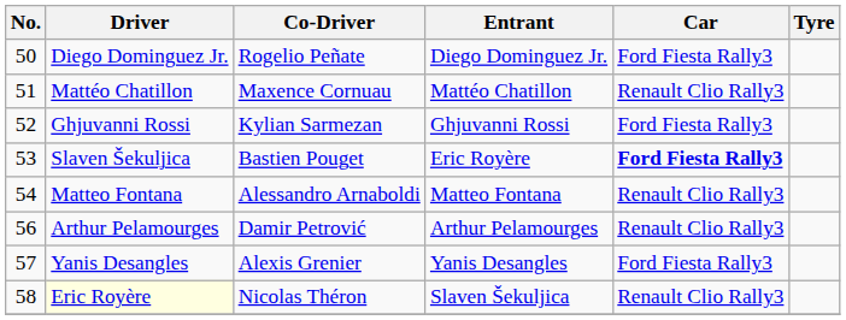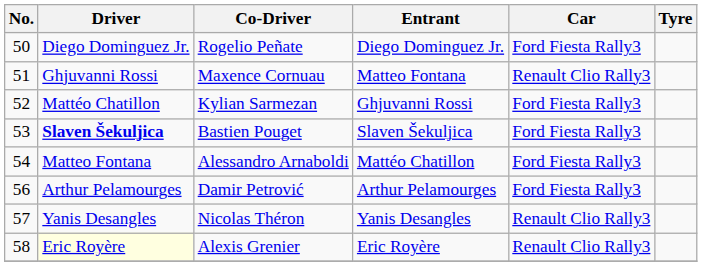row 3 | Driver: Mattéo Chatillon -> Ghjuvanni Rossi
row 3 | Entrant: Mattéo Chatillon -> Matteo Fontana
row 4 | Driver: Ghjuvanni Rossi -> Mattéo Chatillon
row 5 | Driver: normal -> bold
row 5 | Entrant: Eric Royère -> Slaven Šekuljica
row 5 | Car: bold -> normal
row 6 | Entrant: Matteo Fontana -> Mattéo Chatillon
row 6 | Car: Renault Clio Rally3 -> Ford Fiesta Rally3
row 7 | Car: Renault Clio Rally3 -> Ford Fiesta Rally3
row 8 | Co-Driver: Alexis Grenier -> Nicolas Théron
row 8 | Car: Ford Fiesta Rally3 -> Renault Clio Rally3
row 9 | Co-Driver: Nicolas Théron -> Alexis Grenier
row 9 | Entrant: Slaven Šekuljica -> Eric Royère
